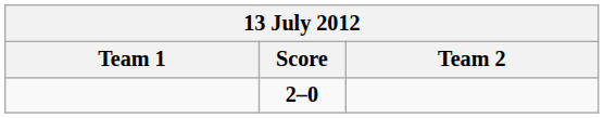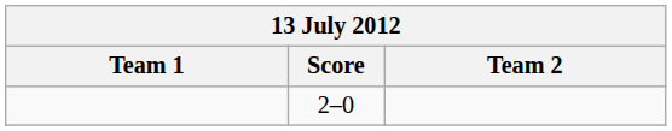row 3 | Score: bold -> normal
